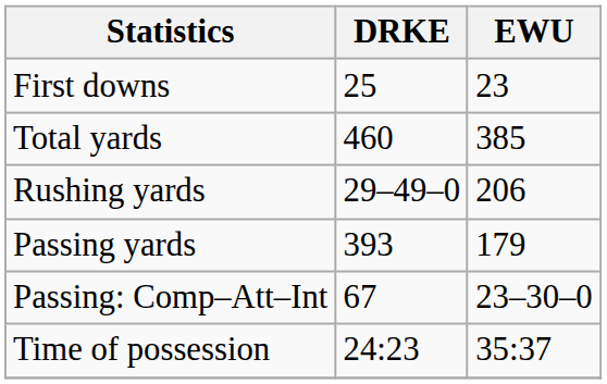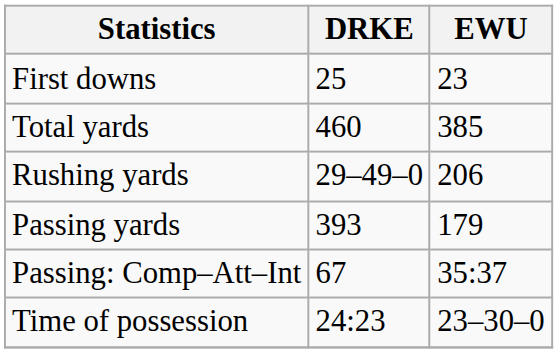Passing: Comp–Att–Int | EWU: 23–30–0 -> 35:37
Time of possession | EWU: 35:37 -> 23–30–0
